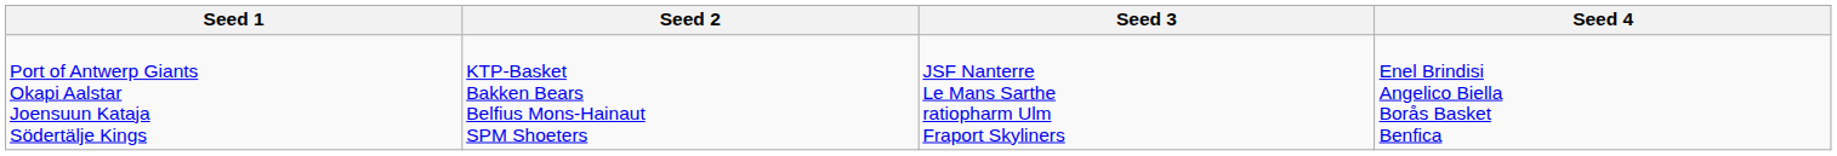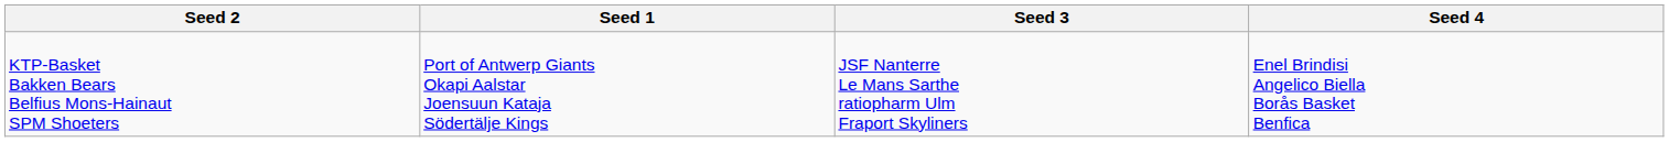columns swapped: Seed 1 <-> Seed 2
